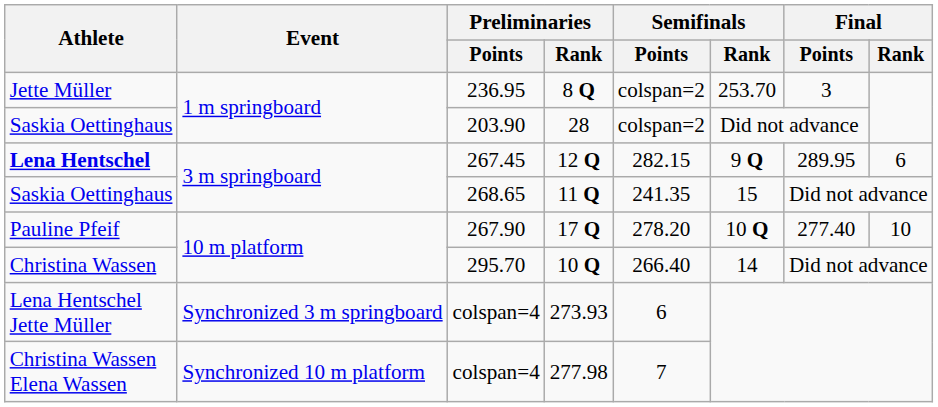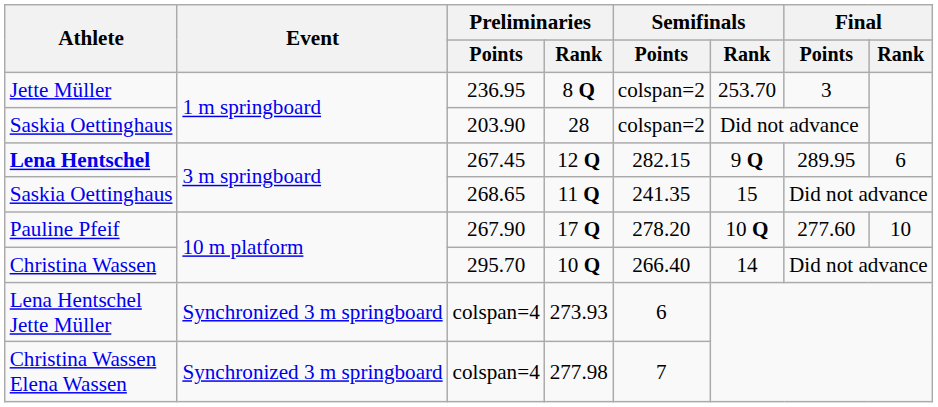17 Q | Final / Points: 277.40 -> 277.60
277.98 | Event: Synchronized 10 m platform -> Synchronized 3 m springboard
